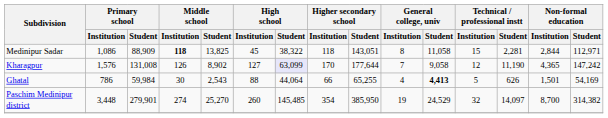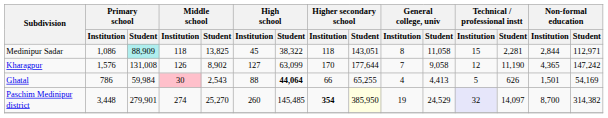Medinipur Sadar | Primary school / Student: no background -> paleturquoise background
Medinipur Sadar | Middle school / Institution: bold -> normal
Kharagpur | High school / Student: lavender background -> no background
Ghatal | Middle school / Institution: no background -> pink background
Ghatal | High school / Student: normal -> bold
Ghatal | General college, univ / Student: bold -> normal
Paschim Medinipur district | Higher secondary school / Institution: normal -> bold
Paschim Medinipur district | Higher secondary school / Student: no background -> lightyellow background
Paschim Medinipur district | Technical / professional instt / Institution: no background -> lavender background
